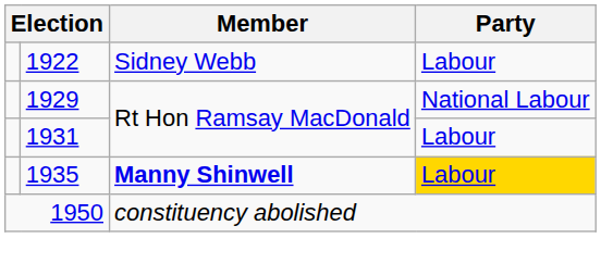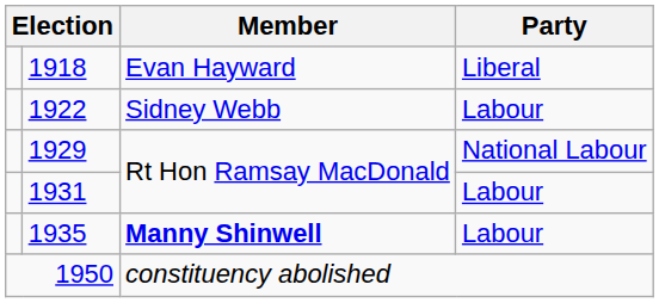+ row: 1918 | Evan Hayward | Liberal
1935 | Party: gold background -> no background
